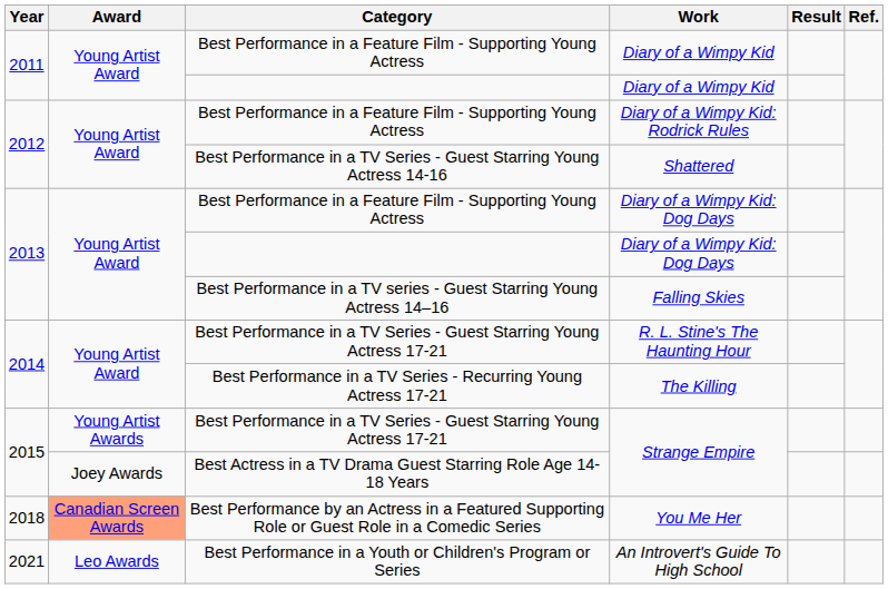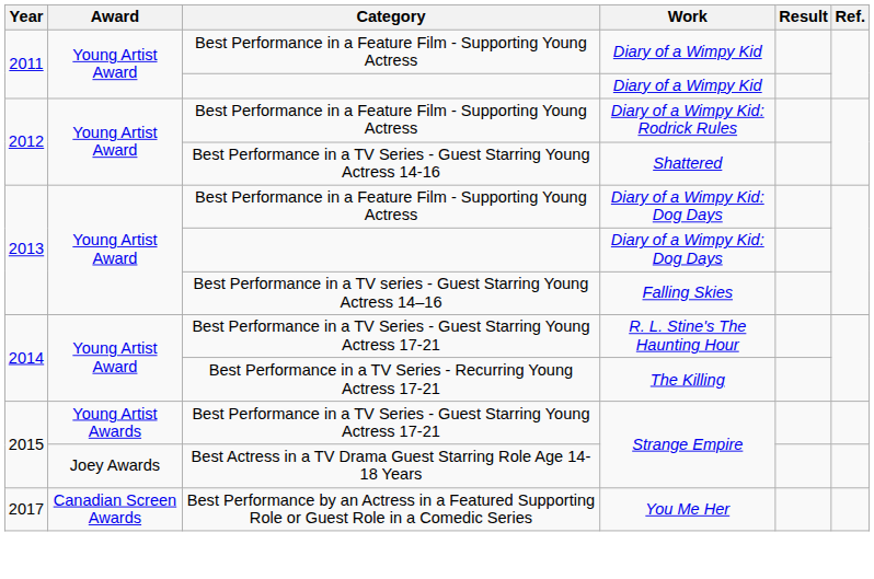You Me Her | Year: 2018 -> 2017
You Me Her | Award: lightsalmon background -> no background
- row: 2021 | Leo Awards | Best Performance in a Youth or Children's Program or Series | An Introvert's Guide To High School
